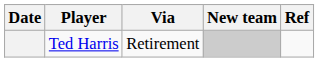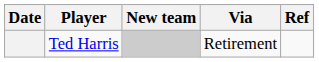columns swapped: New team <-> Via
